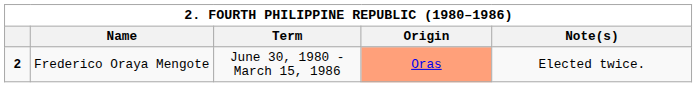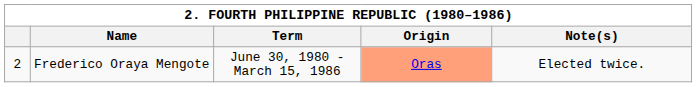Frederico Oraya Mengote | column 1: bold -> normal
